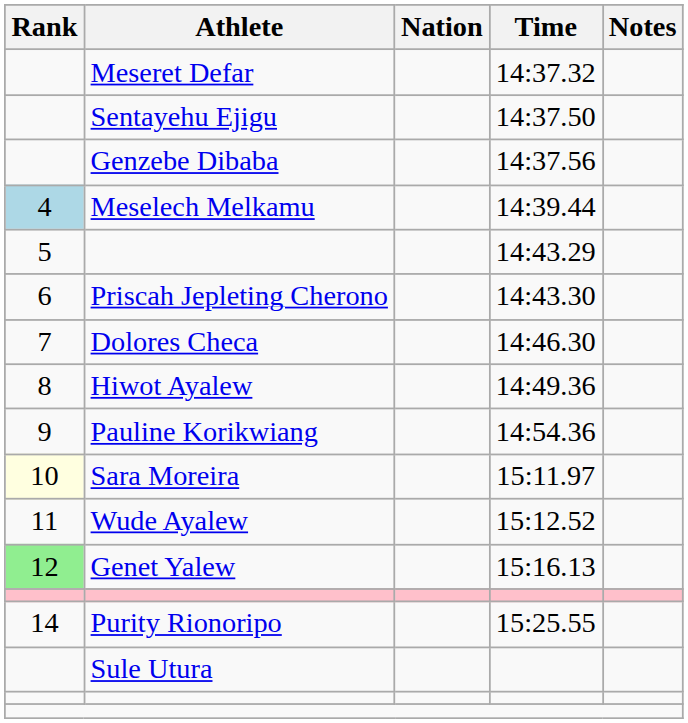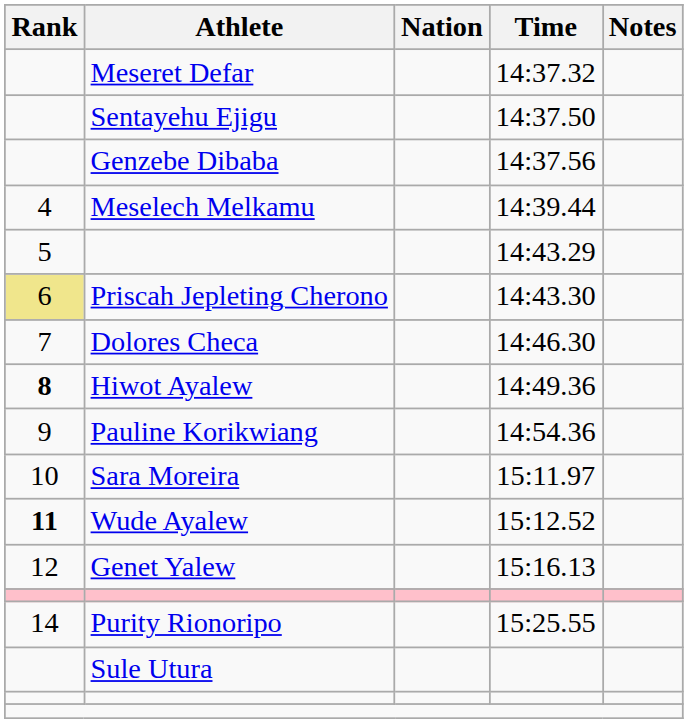Meselech Melkamu | Rank: lightblue background -> no background
Priscah Jepleting Cherono | Rank: no background -> khaki background
Hiwot Ayalew | Rank: normal -> bold
Sara Moreira | Rank: lightyellow background -> no background
Wude Ayalew | Rank: normal -> bold
Genet Yalew | Rank: lightgreen background -> no background
